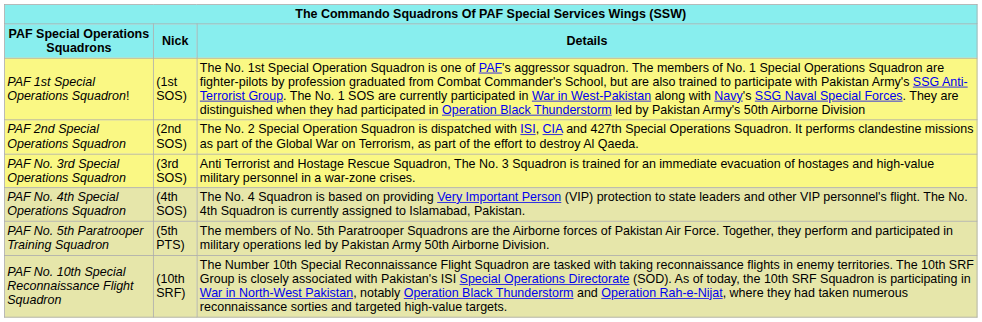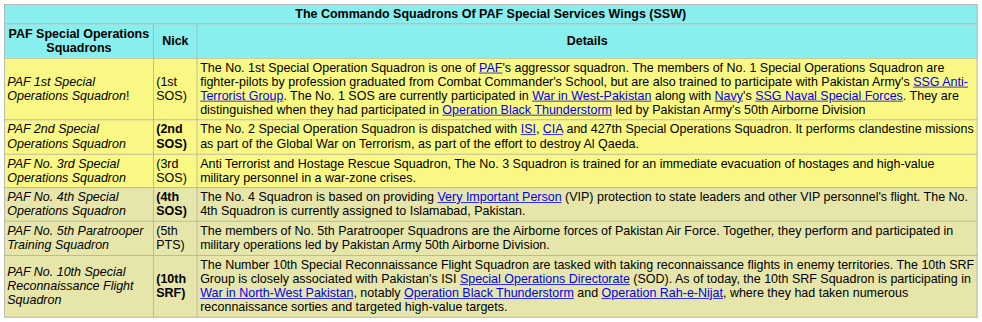PAF 2nd Special Operations Squadron | Nick: normal -> bold
PAF No. 4th Special Operations Squadron | Nick: normal -> bold
PAF No. 10th Special Reconnaissance Flight Squadron | Nick: normal -> bold
